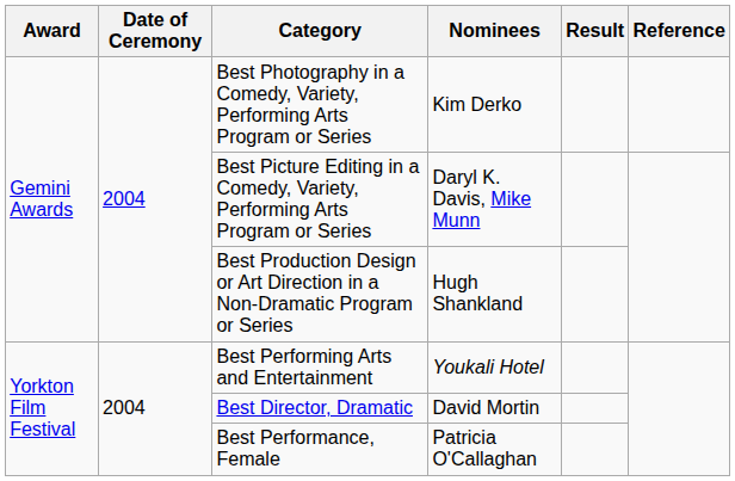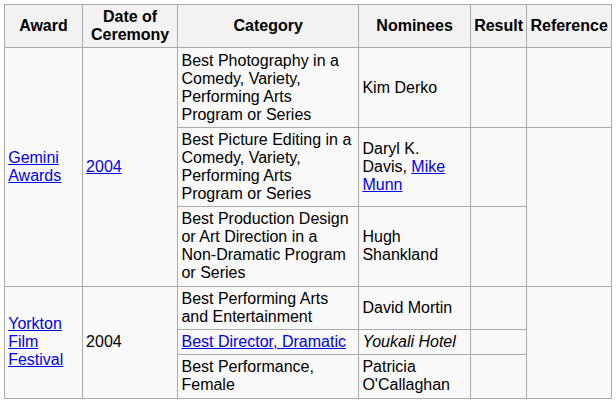Best Performing Arts and Entertainment | Nominees: Youkali Hotel -> David Mortin
Best Director, Dramatic | Nominees: David Mortin -> Youkali Hotel
